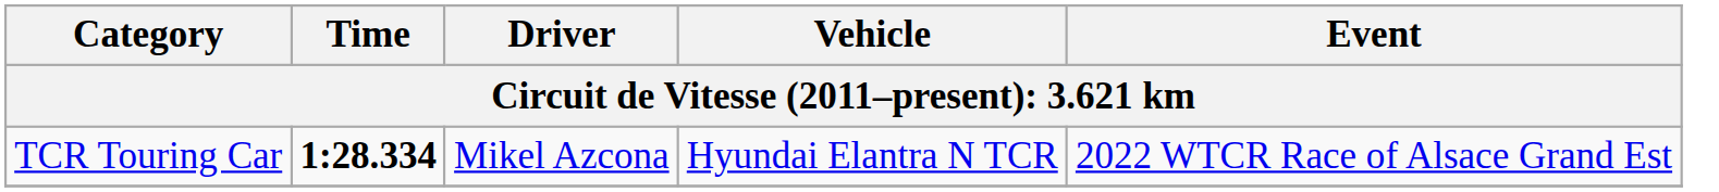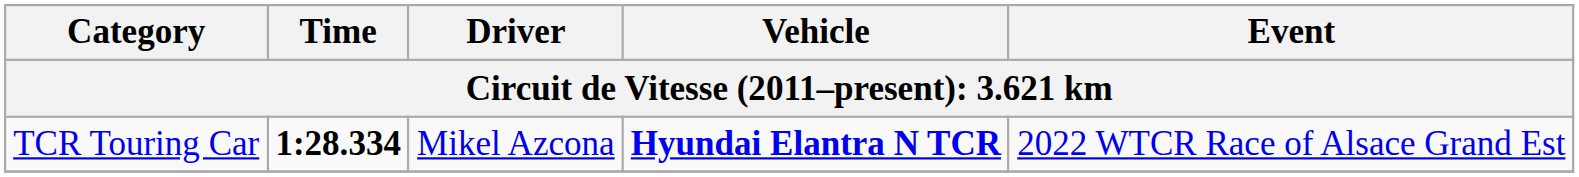TCR Touring Car | Vehicle: normal -> bold
